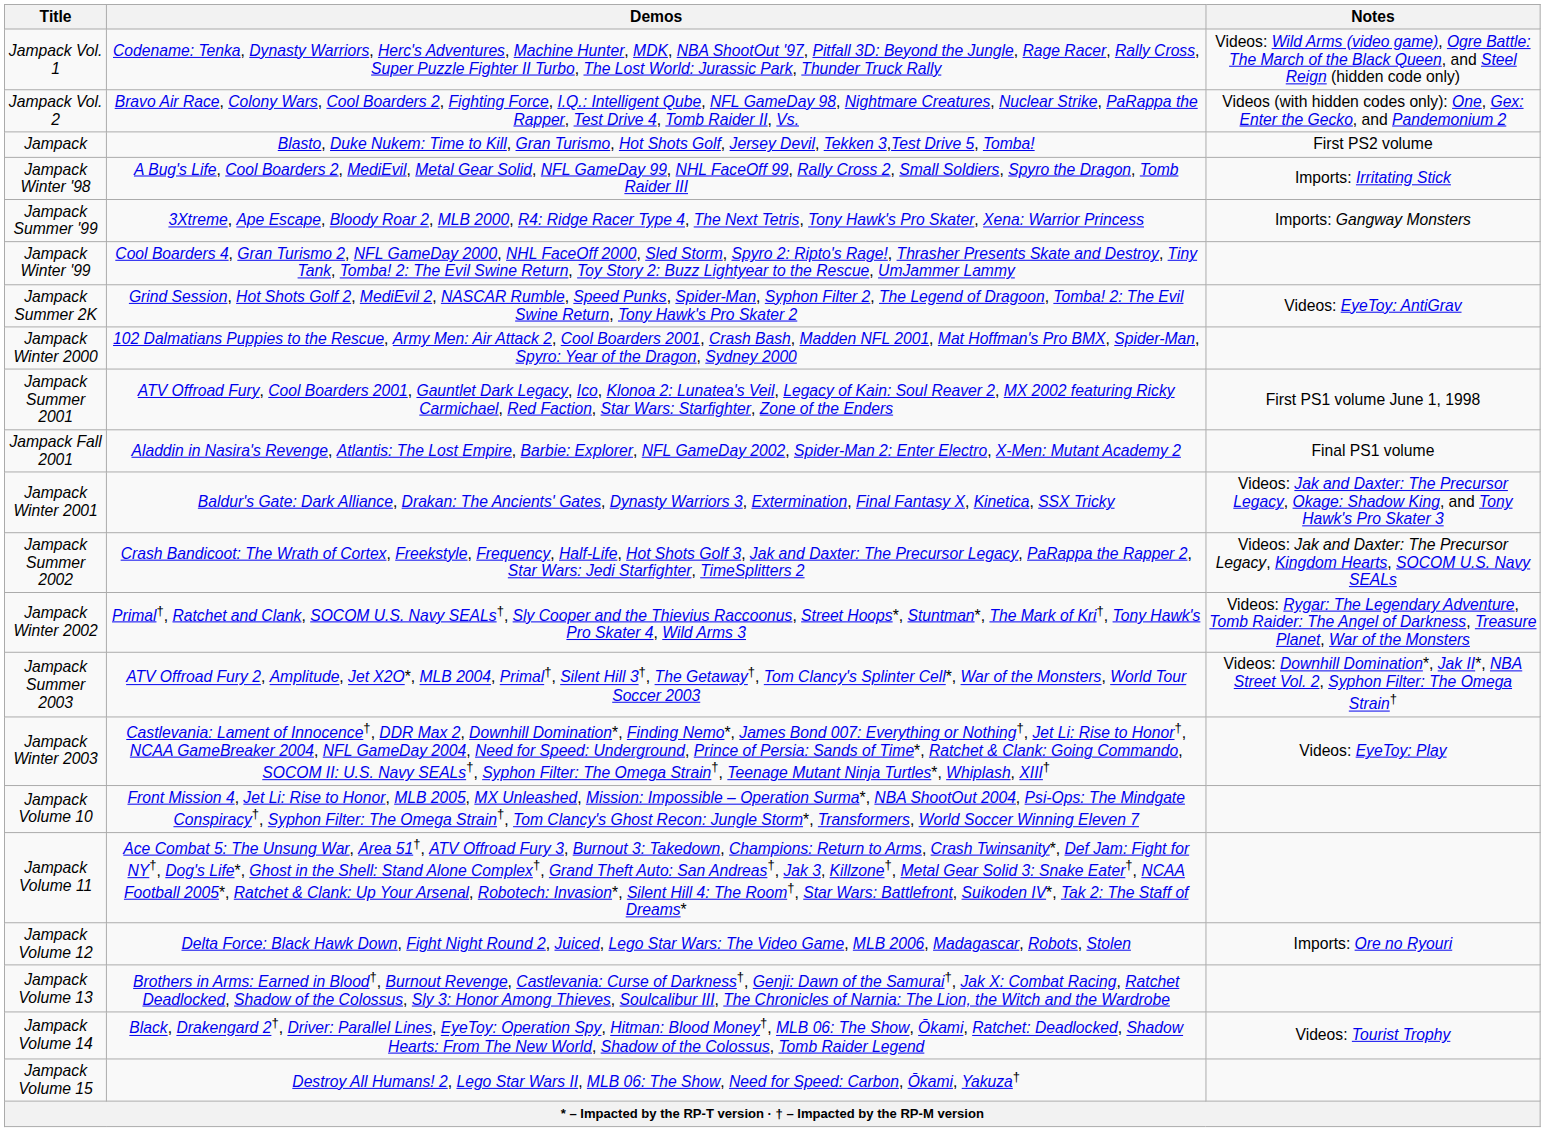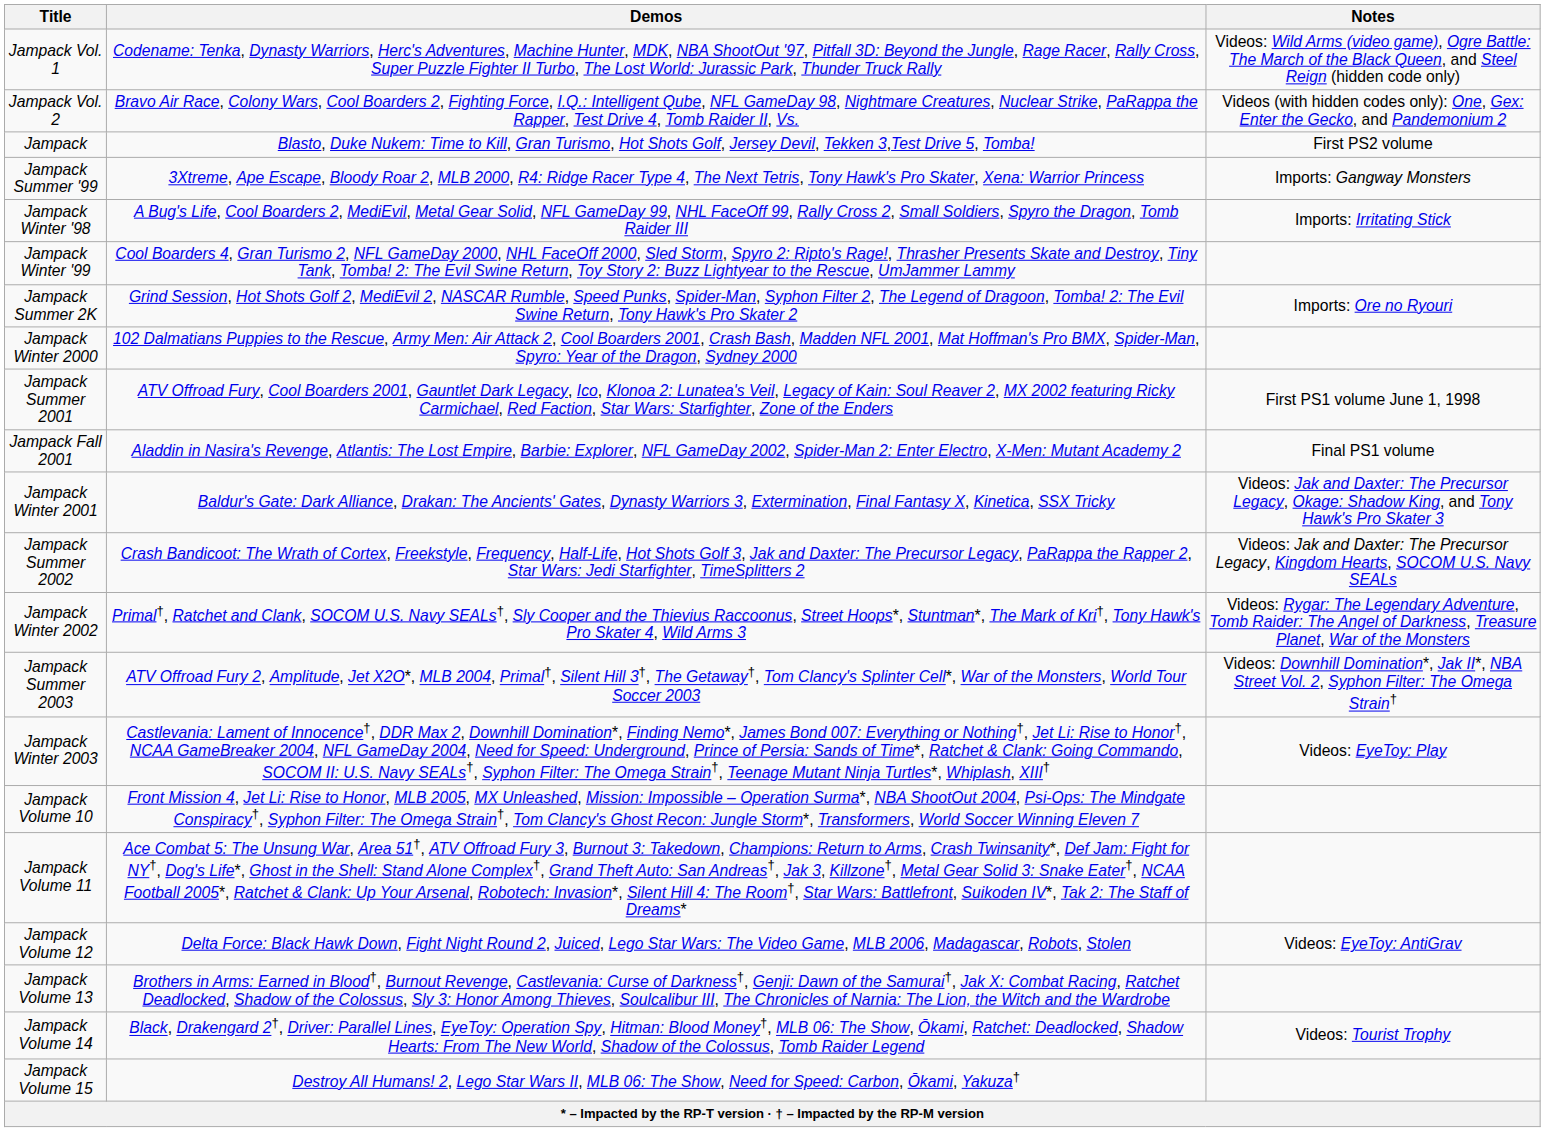rows swapped: Jampack Winter '98 <-> Jampack Summer '99
Jampack Summer 2K | Notes: Videos: EyeToy: AntiGrav -> Imports: Ore no Ryouri
Jampack Volume 12 | Notes: Imports: Ore no Ryouri -> Videos: EyeToy: AntiGrav
